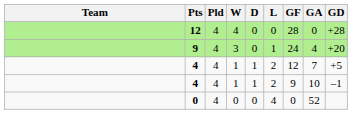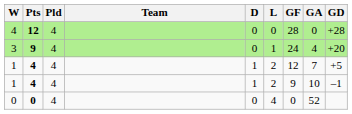columns swapped: Team <-> W
